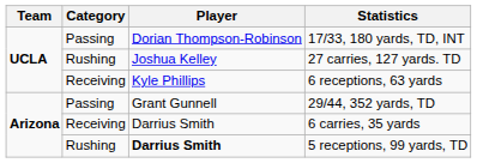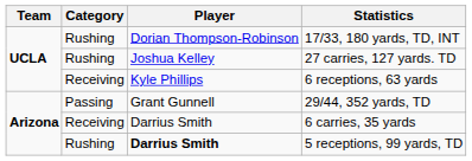17/33, 180 yards, TD, INT | Category: Passing -> Rushing
